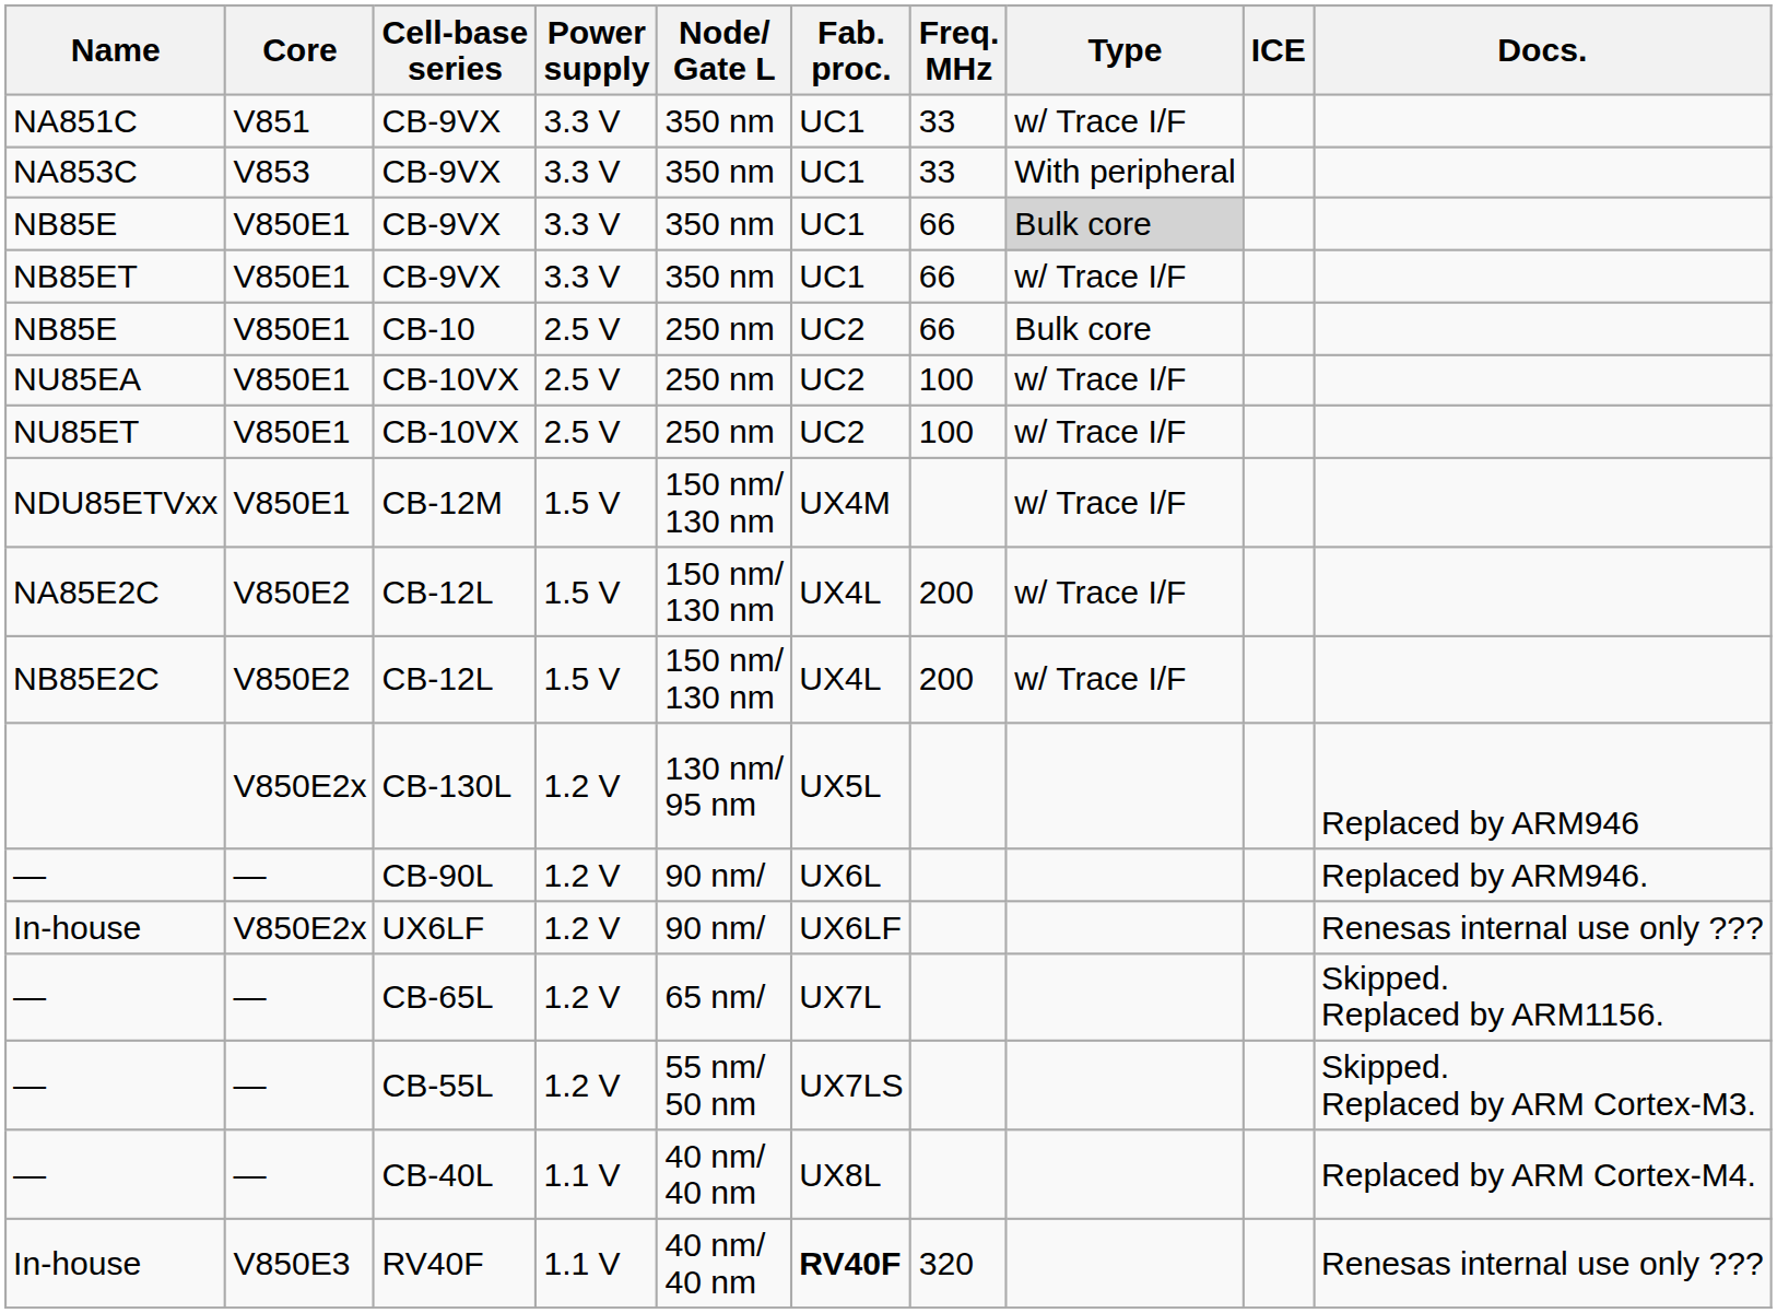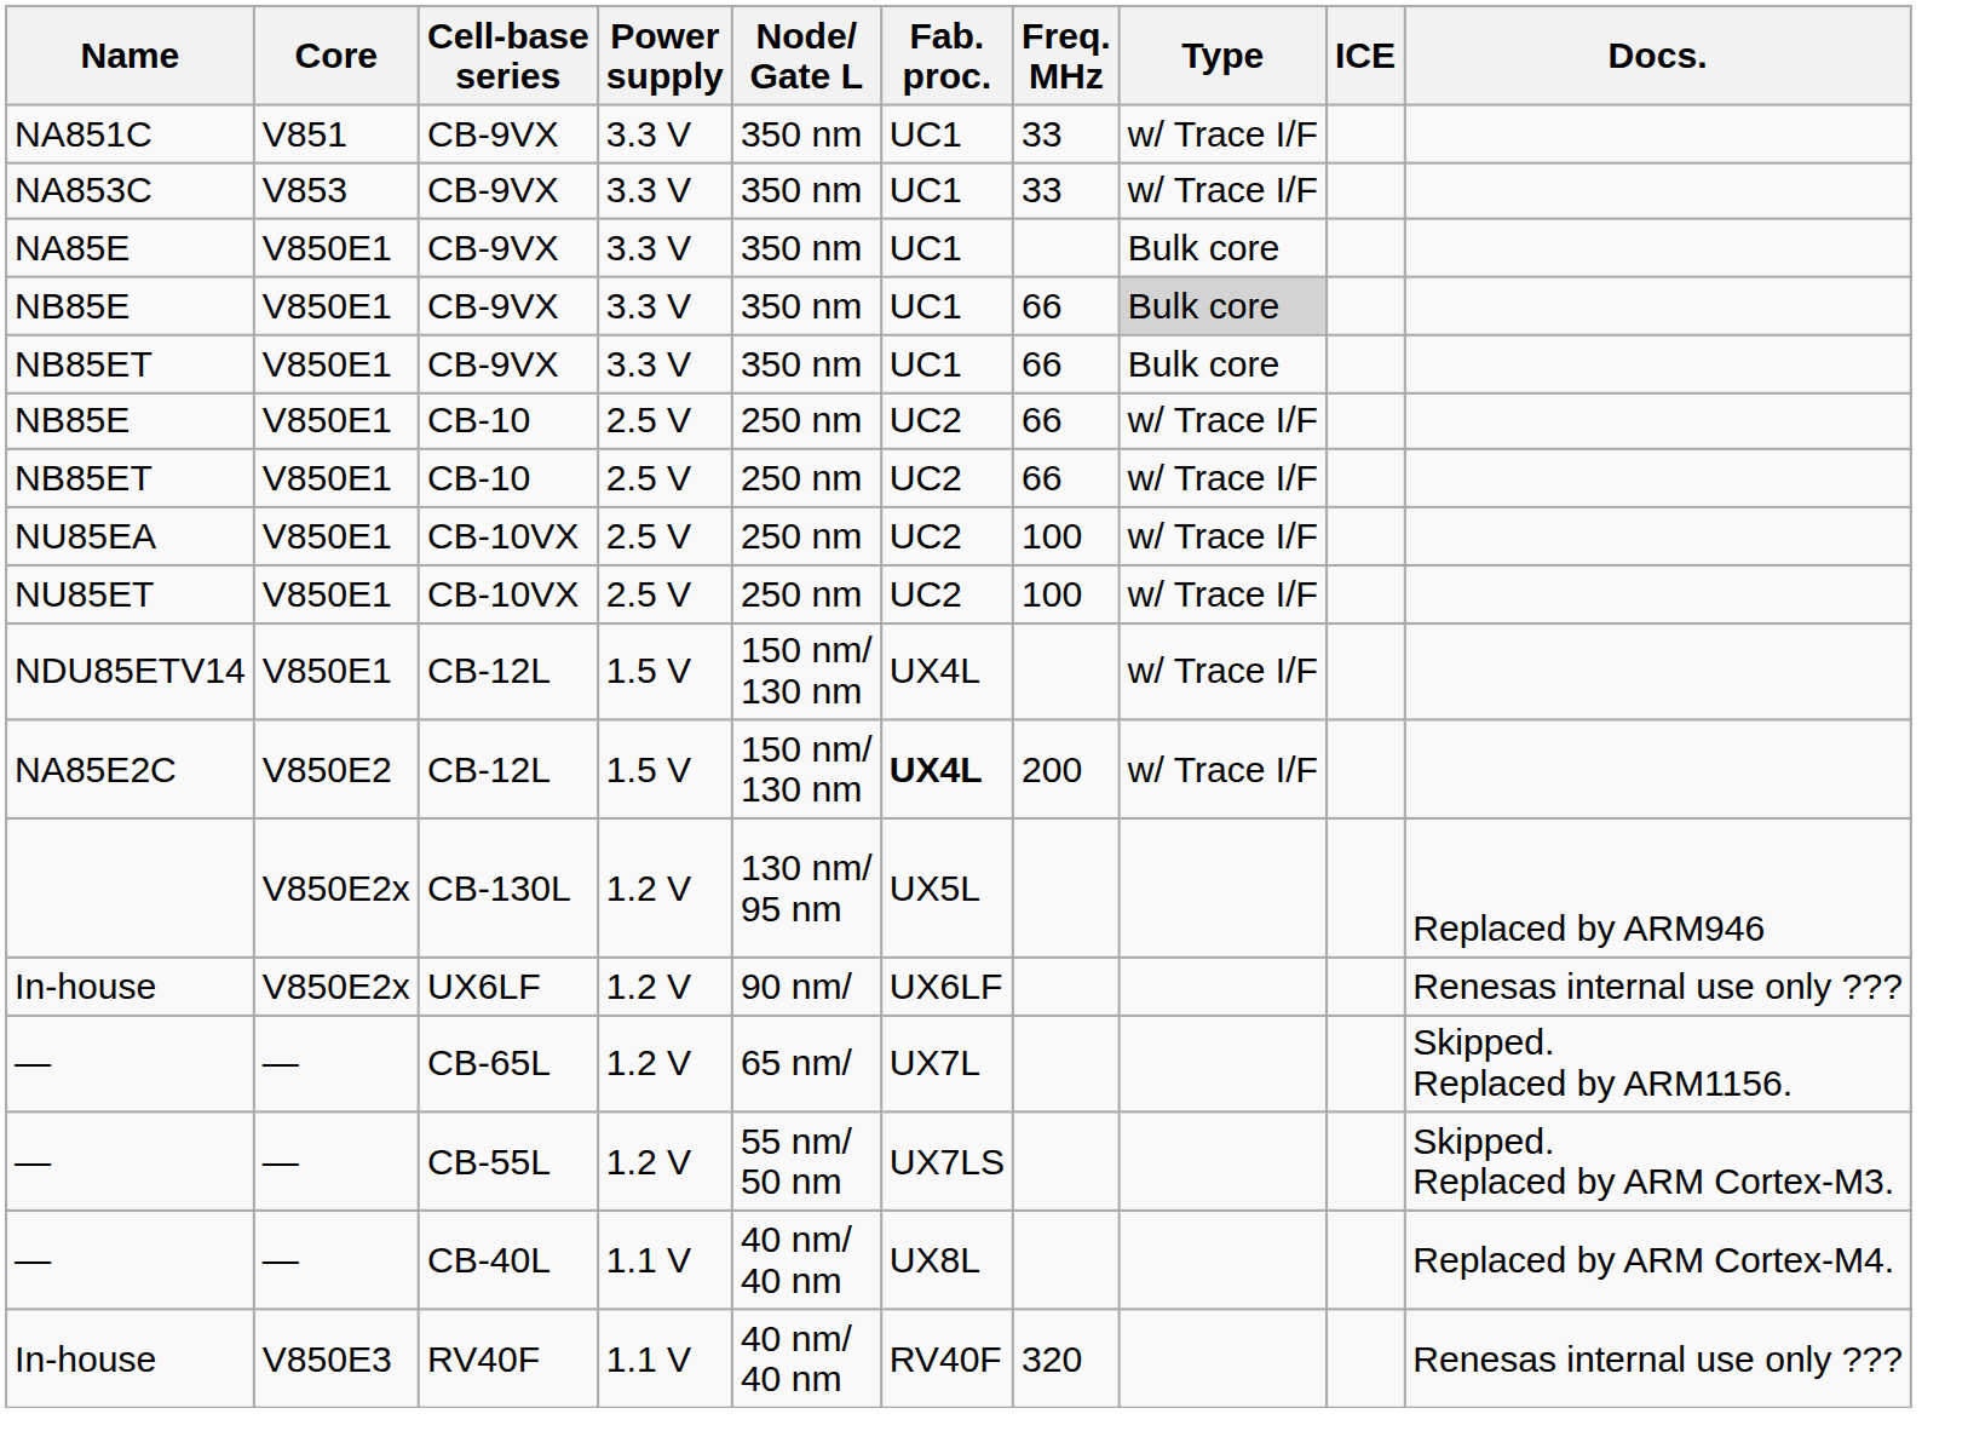NA853C | Type: With peripheral -> w/ Trace I/F
+ row: NA85E | V850E1 | CB-9VX | 3.3 V | 350 nm | UC1 | Bulk core
NB85ET / CB-9VX | Type: w/ Trace I/F -> Bulk core
NB85E / CB-10 | Type: Bulk core -> w/ Trace I/F
+ row: NB85ET | V850E1 | CB-10 | 2.5 V | 250 nm | UC2 | 66 | w/ Trace I/F
+ row: NDU85ETV14 | V850E1 | CB-12L | 1.5 V | 150 nm/ 130 nm | UX4L | w/ Trace I/F
- row: NDU85ETVxx | V850E1 | CB-12M | 1.5 V | 150 nm/ 130 nm | UX4M | w/ Trace I/F
NA85E2C | Fab. proc.: normal -> bold
- row: NB85E2C | V850E2 | CB-12L | 1.5 V | 150 nm/ 130 nm | UX4L | 200 | w/ Trace I/F
- row: — | — | CB-90L | 1.2 V | 90 nm/ | UX6L | Replaced by ARM946.
In-house / RV40F | Fab. proc.: bold -> normal
